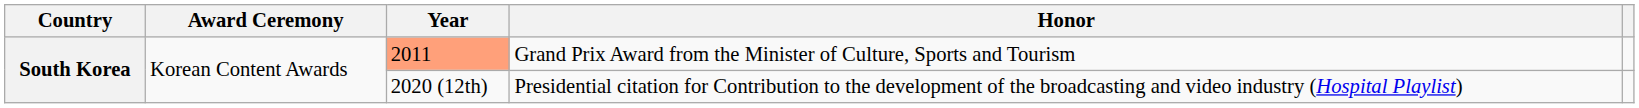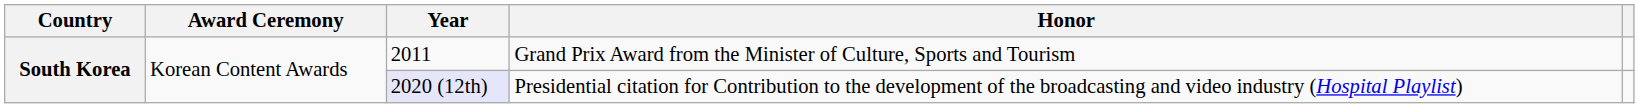2011 | Year: lightsalmon background -> no background
2020 (12th) | Year: no background -> lavender background
